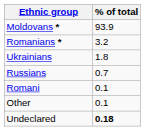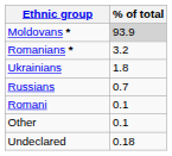Moldovans * | % of total: no background -> lightgrey background
Undeclared | % of total: bold -> normal
